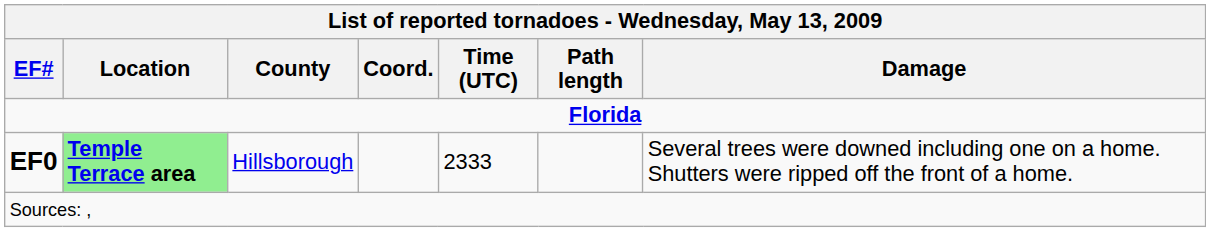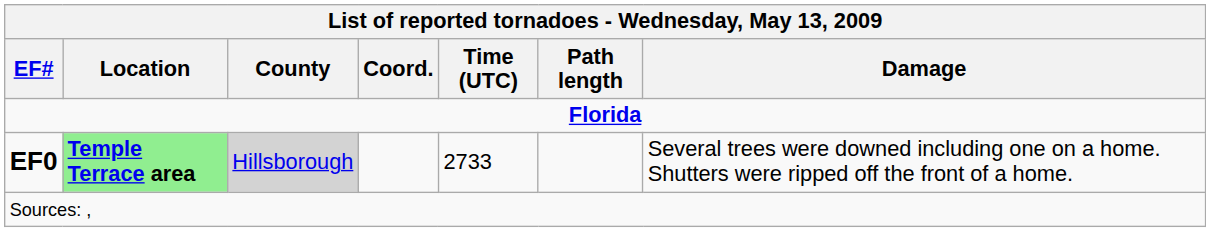EF0 | County: no background -> lightgrey background
EF0 | Time (UTC): 2333 -> 2733
